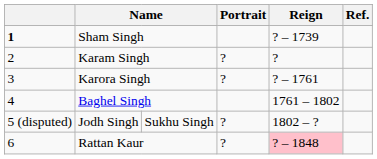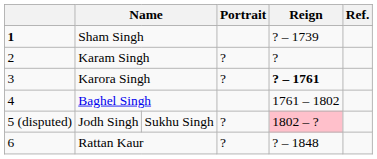Karora Singh | Reign: normal -> bold
Jodh Singh | Reign: no background -> pink background
Rattan Kaur | Reign: pink background -> no background
